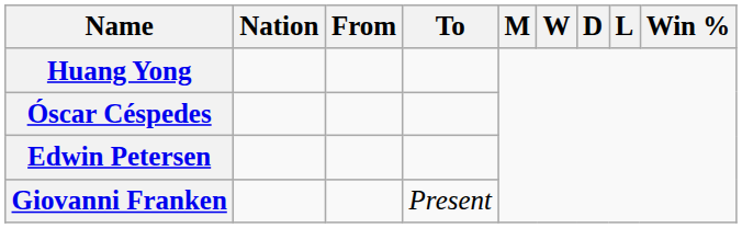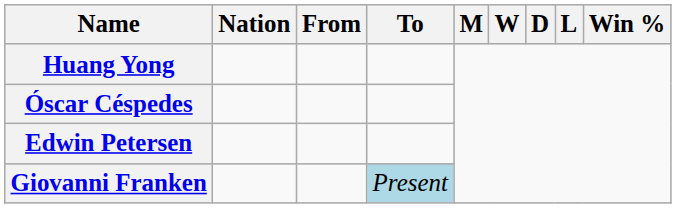Giovanni Franken | To: no background -> lightblue background
